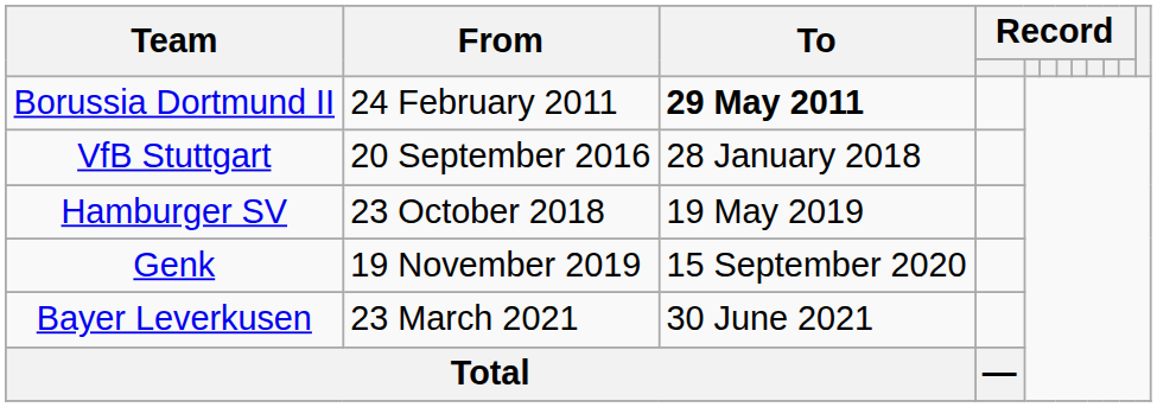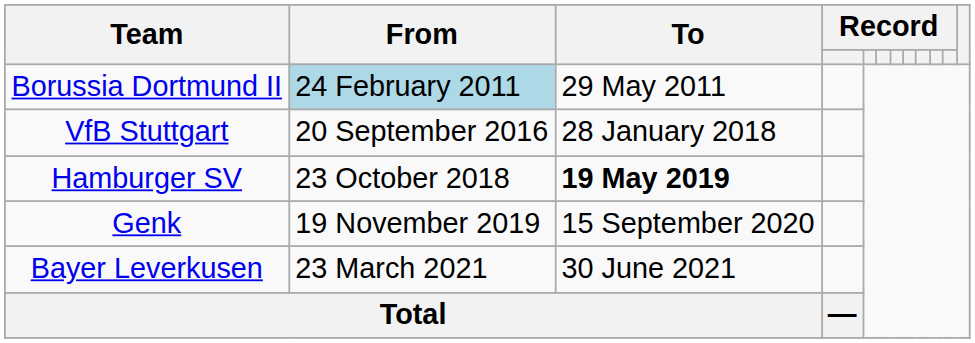Borussia Dortmund II | From: no background -> lightblue background
Borussia Dortmund II | To: bold -> normal
Hamburger SV | To: normal -> bold
